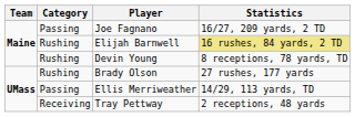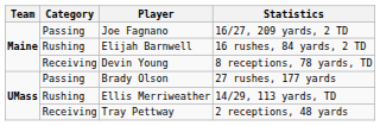Elijah Barnwell | Statistics: khaki background -> no background
Devin Young | Category: Rushing -> Receiving
Brady Olson | Category: Rushing -> Passing
Ellis Merriweather | Category: Passing -> Rushing
